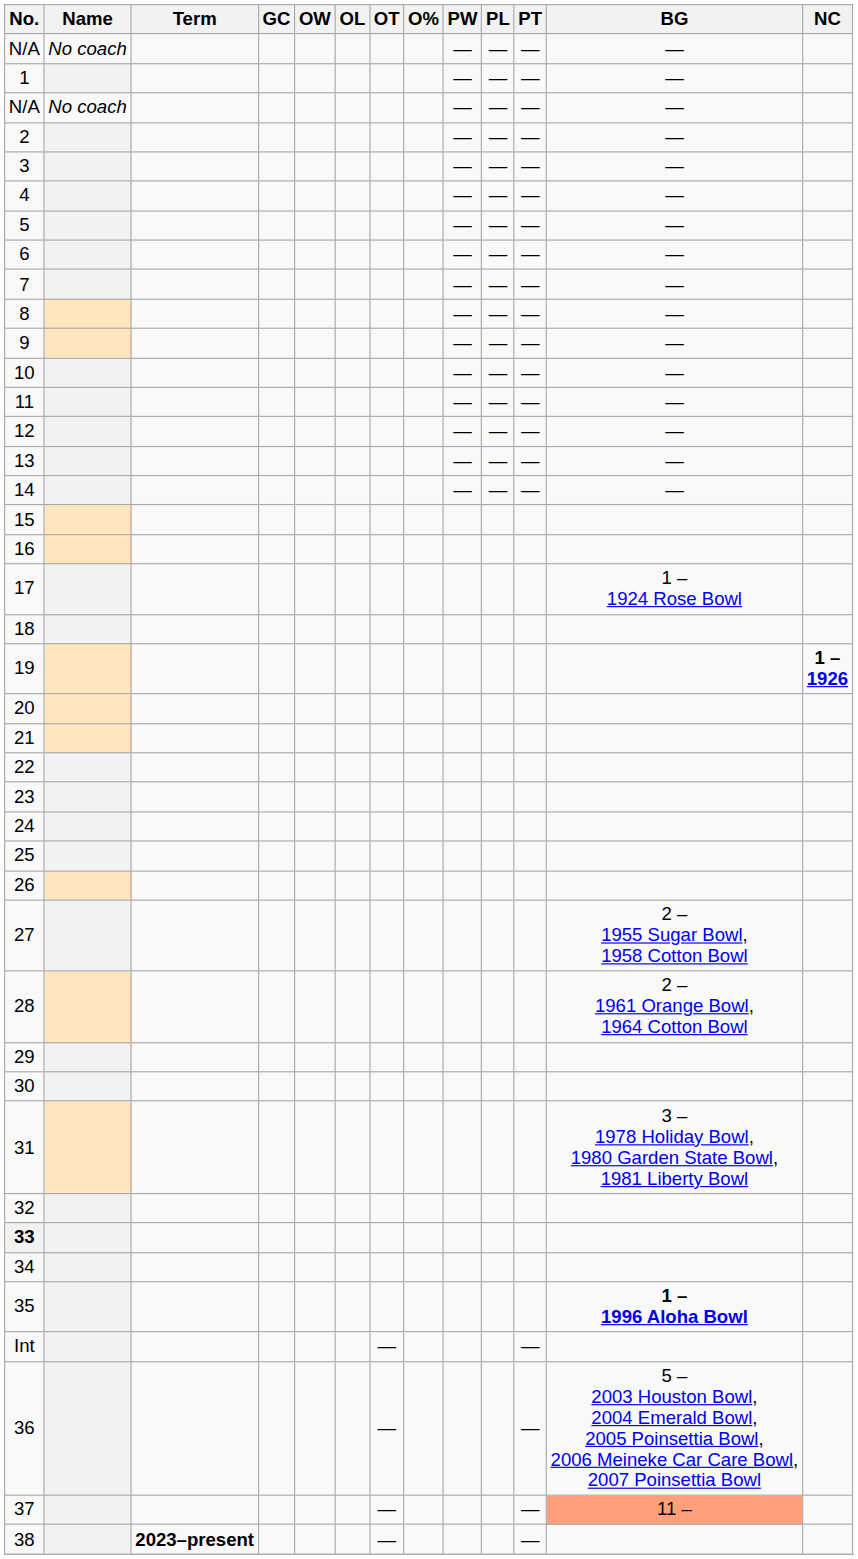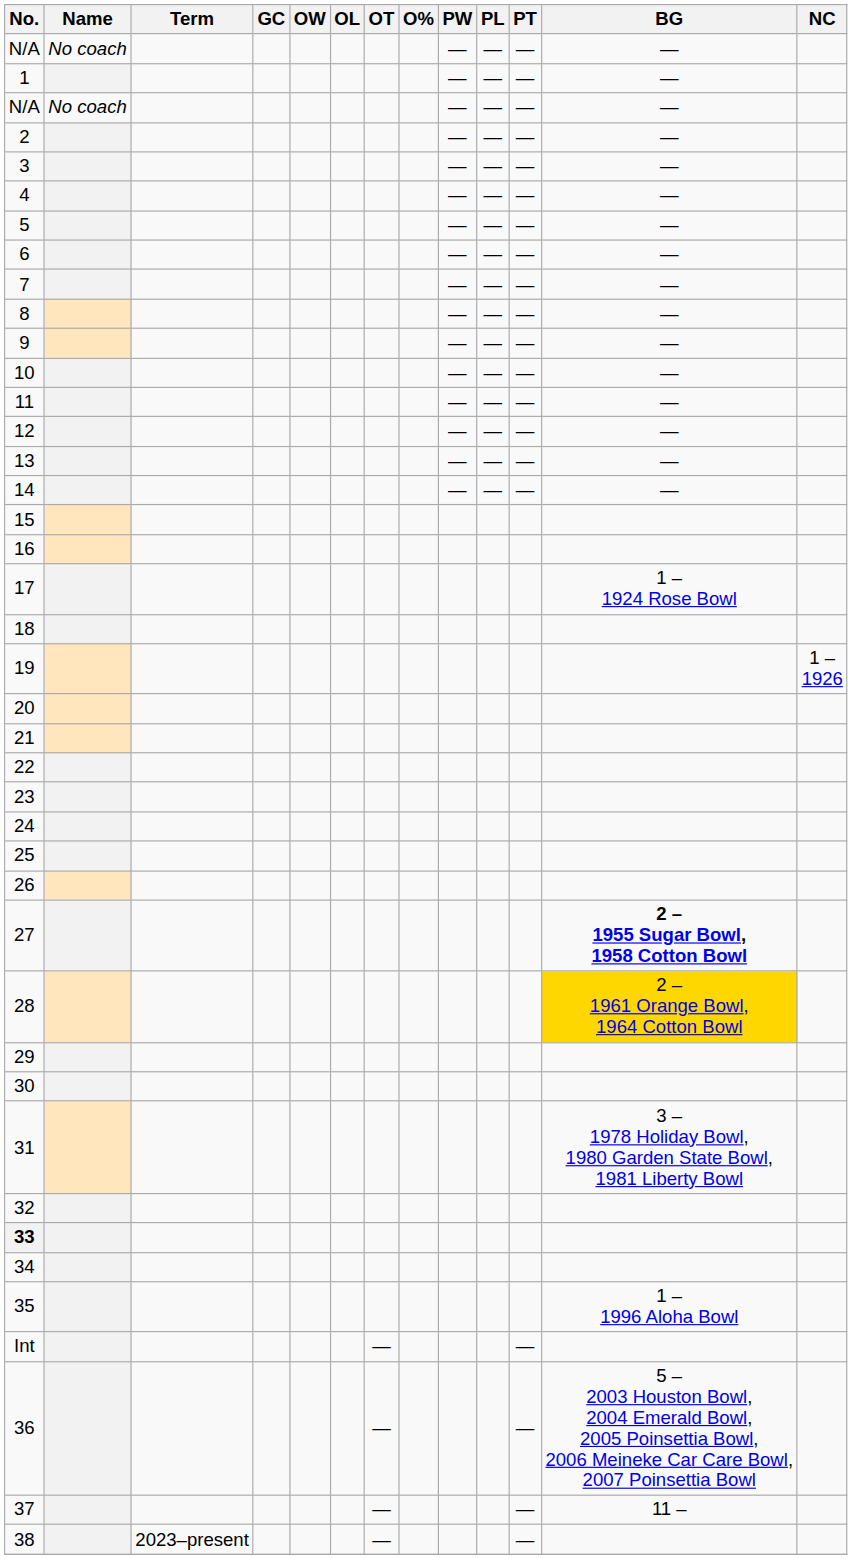19 | NC: bold -> normal
27 | BG: normal -> bold
28 | BG: no background -> gold background
35 | BG: bold -> normal
37 | BG: lightsalmon background -> no background
38 | Term: bold -> normal
